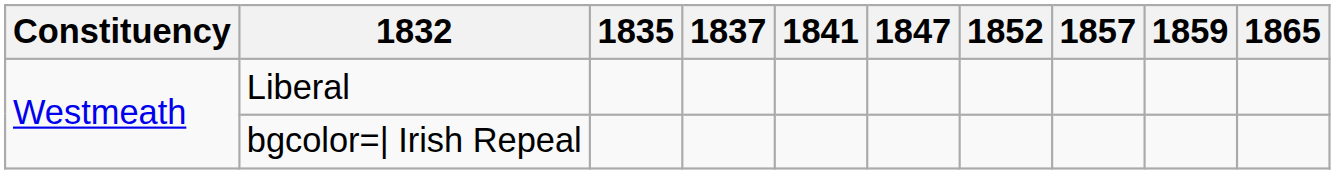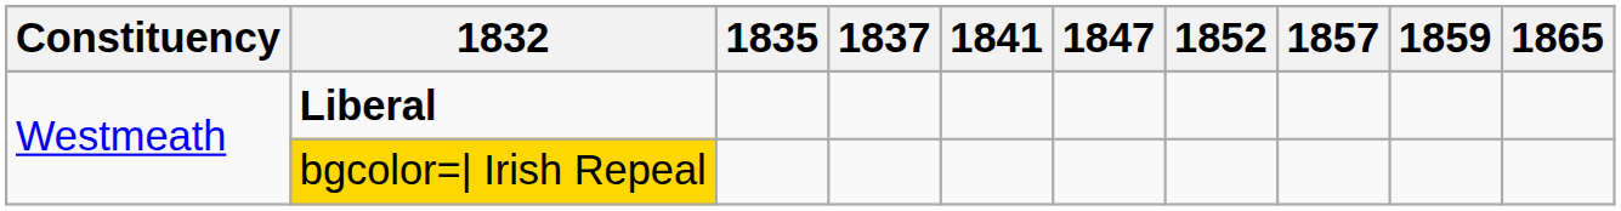Liberal | 1832: normal -> bold
bgcolor=| Irish Repeal | 1832: no background -> gold background
